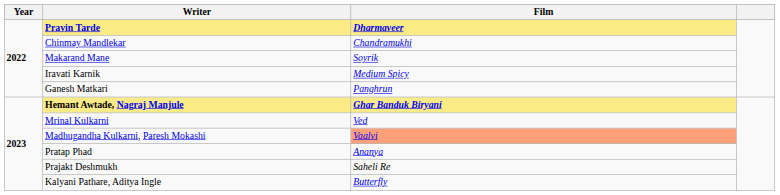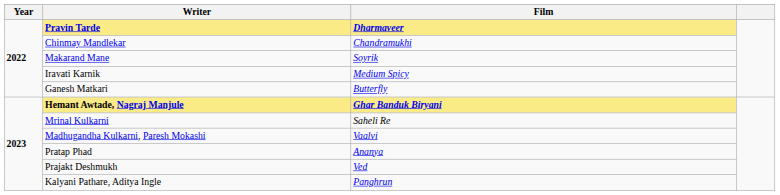Ganesh Matkari | Film: Panghrun -> Butterfly
Mrinal Kulkarni | Film: Ved -> Saheli Re
Madhugandha Kulkarni, Paresh Mokashi | Film: lightsalmon background -> no background
Prajakt Deshmukh | Film: Saheli Re -> Ved
Kalyani Pathare, Aditya Ingle | Film: Butterfly -> Panghrun
